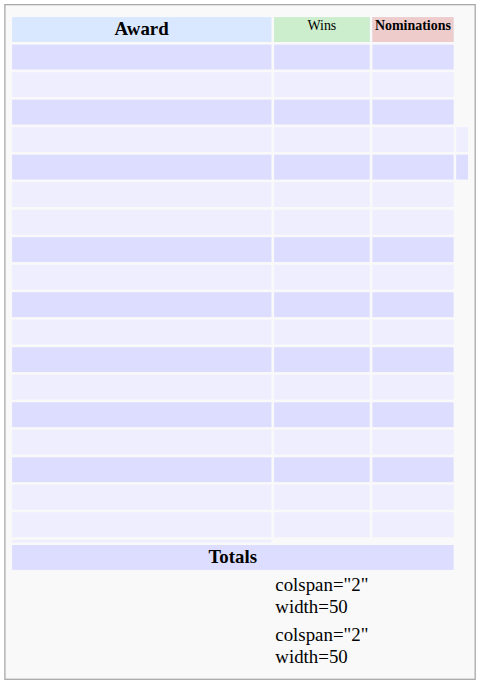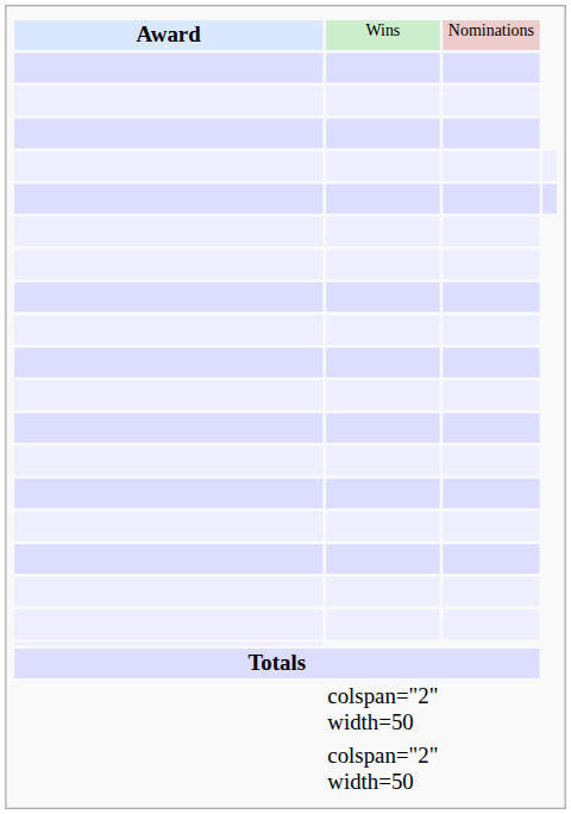Wins | column 3: bold -> normal
